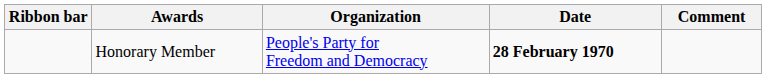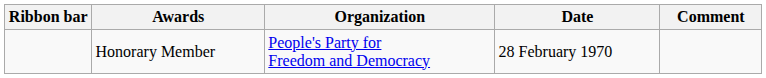Honorary Member | Date: bold -> normal
